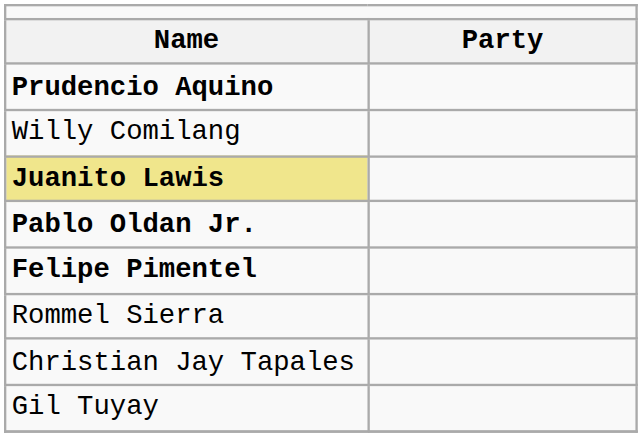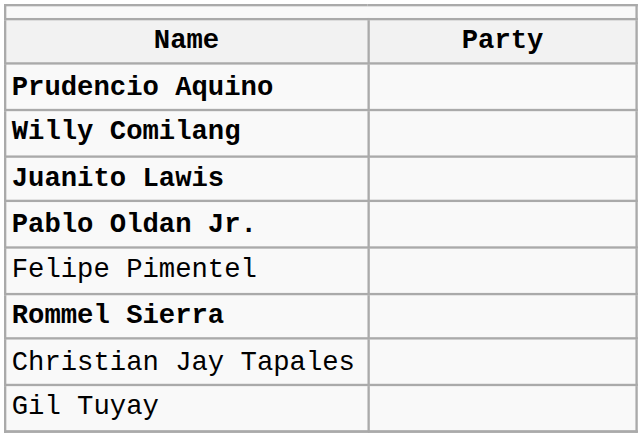Willy Comilang | column 1: normal -> bold
Juanito Lawis | column 1: khaki background -> no background
Felipe Pimentel | column 1: bold -> normal
Rommel Sierra | column 1: normal -> bold
